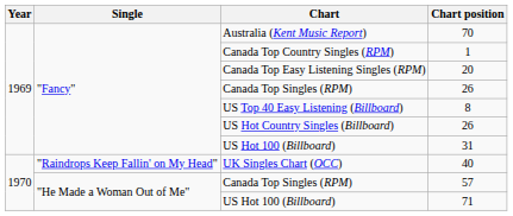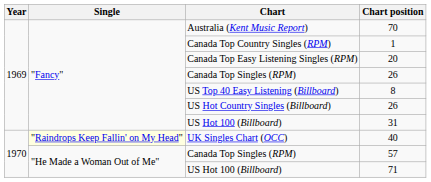40 | Single: no background -> lightyellow background
